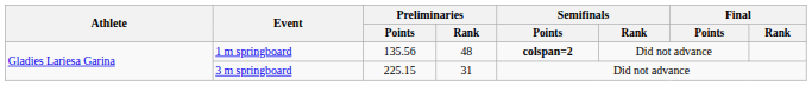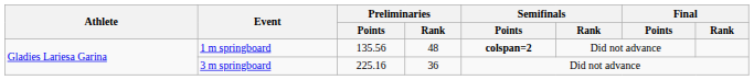3 m springboard | Preliminaries / Points: 225.15 -> 225.16
3 m springboard | Preliminaries / Rank: 31 -> 36
